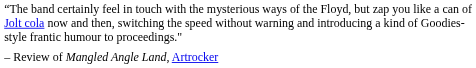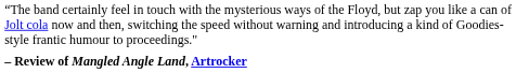row 2 | column 1: normal -> bold
